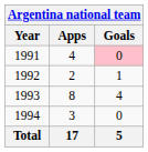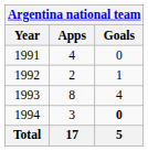1991 | Goals: pink background -> no background
1994 | Goals: normal -> bold
